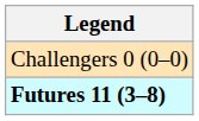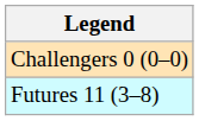row 3 | column 1: bold -> normal
